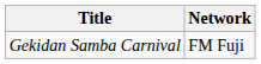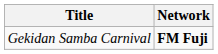Gekidan Samba Carnival | Network: normal -> bold
